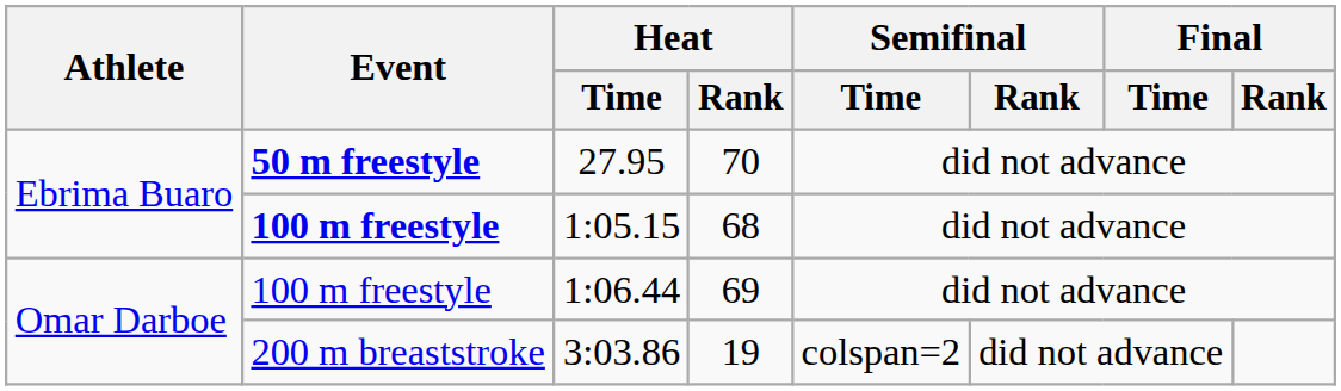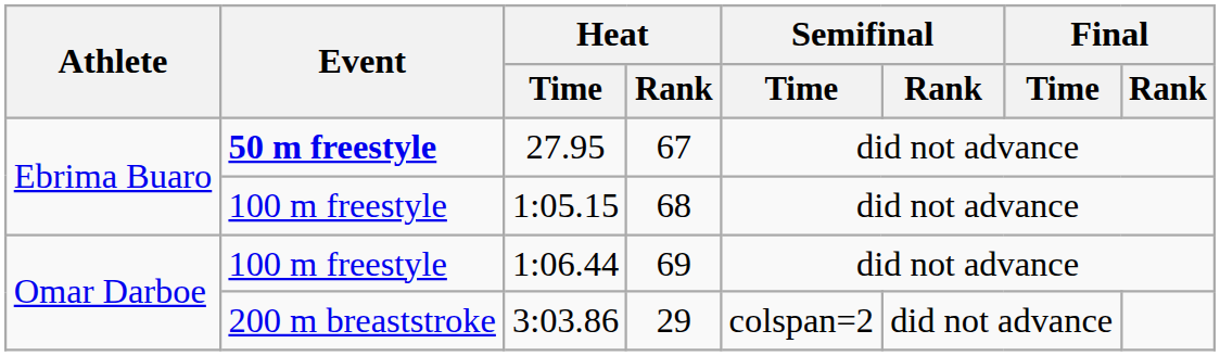27.95 | Heat / Rank: 70 -> 67
1:05.15 | Event: bold -> normal
3:03.86 | Heat / Rank: 19 -> 29
